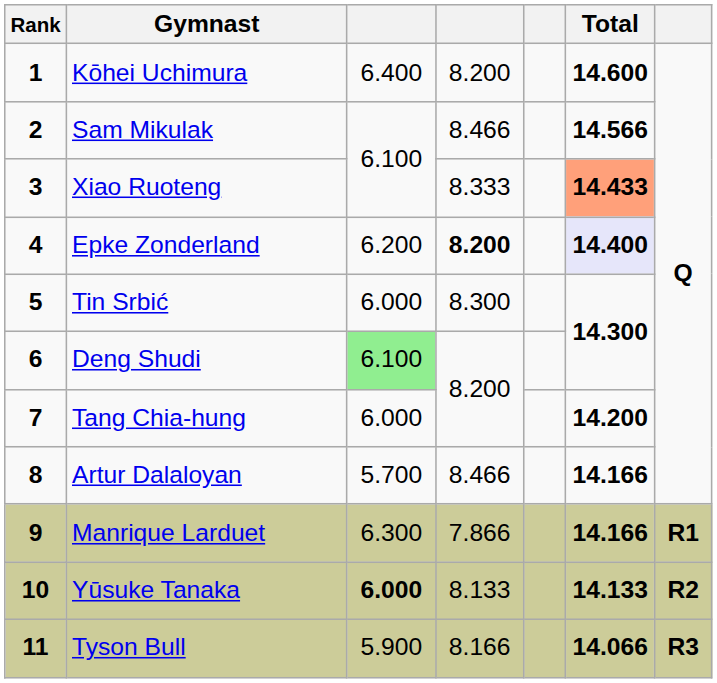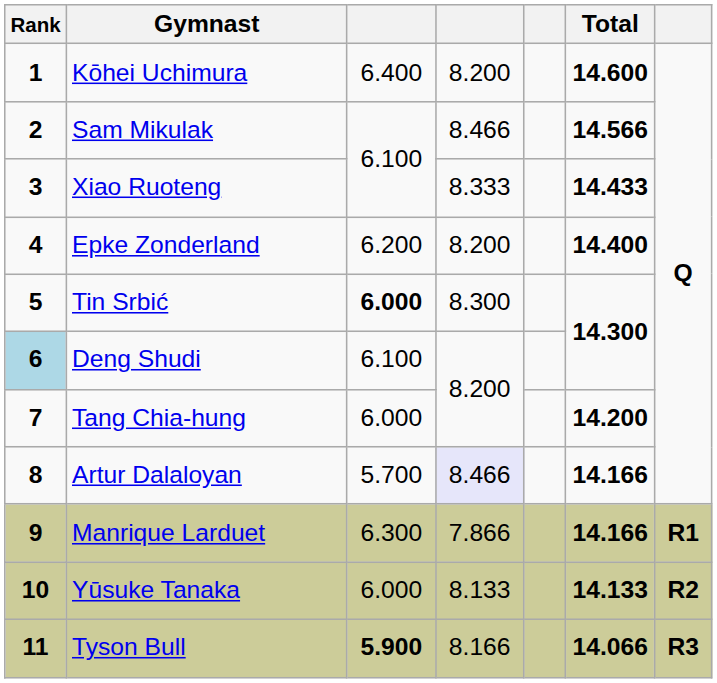Xiao Ruoteng | Total: lightsalmon background -> no background
Epke Zonderland | column 4: bold -> normal
Epke Zonderland | Total: lavender background -> no background
Tin Srbić | column 3: normal -> bold
Deng Shudi | Rank: no background -> lightblue background
Deng Shudi | column 3: lightgreen background -> no background
Artur Dalaloyan | column 4: no background -> lavender background
Yūsuke Tanaka | column 3: bold -> normal
Tyson Bull | column 3: normal -> bold
